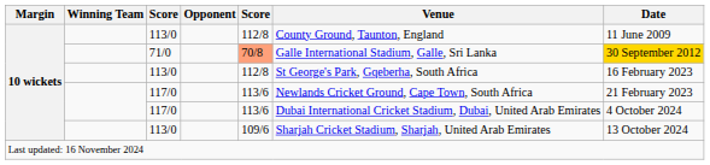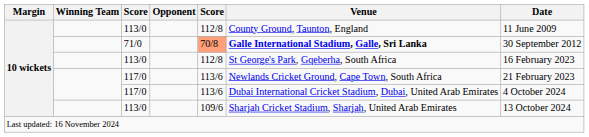71/0 | Venue: normal -> bold
71/0 | Date: gold background -> no background
